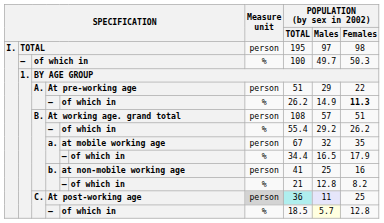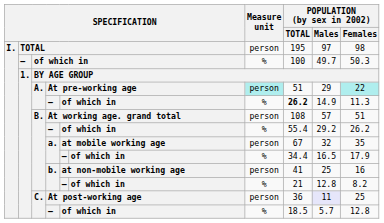At pre-working age | Measure unit: no background -> paleturquoise background
At pre-working age | POPULATION (by sex in 2002) / Females: no background -> paleturquoise background
A. / — | POPULATION (by sex in 2002) / TOTAL: normal -> bold
A. / — | POPULATION (by sex in 2002) / Females: bold -> normal
At post-working age | Measure unit: lightgrey background -> no background
At post-working age | POPULATION (by sex in 2002) / TOTAL: paleturquoise background -> no background
C. / — | POPULATION (by sex in 2002) / Males: lightyellow background -> no background
